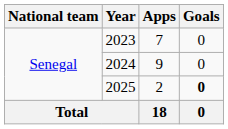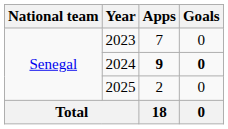2024 | Apps: normal -> bold
2024 | Goals: normal -> bold
2025 | Goals: bold -> normal
